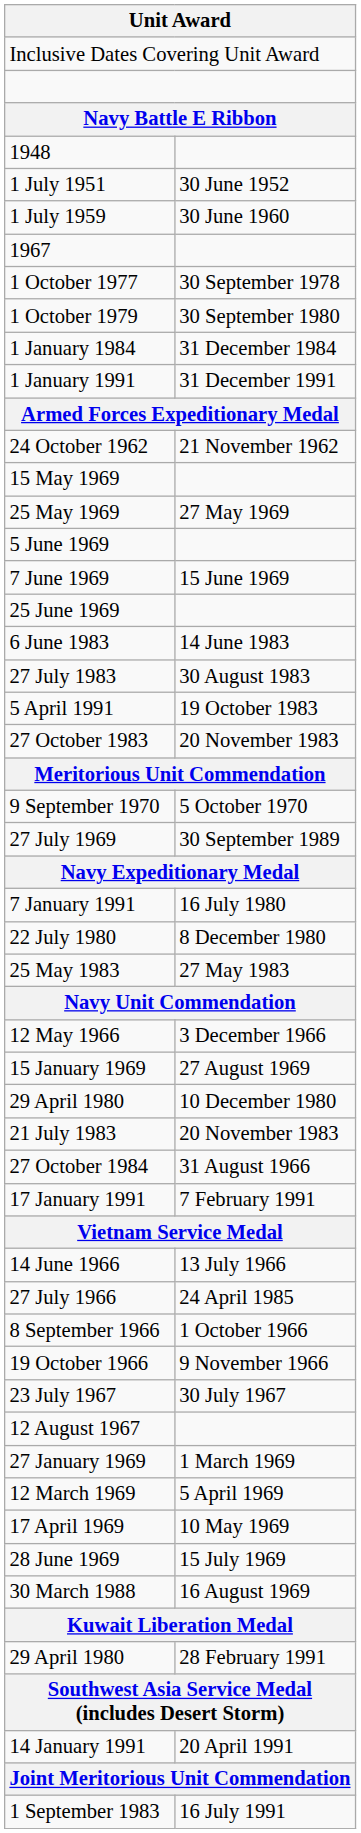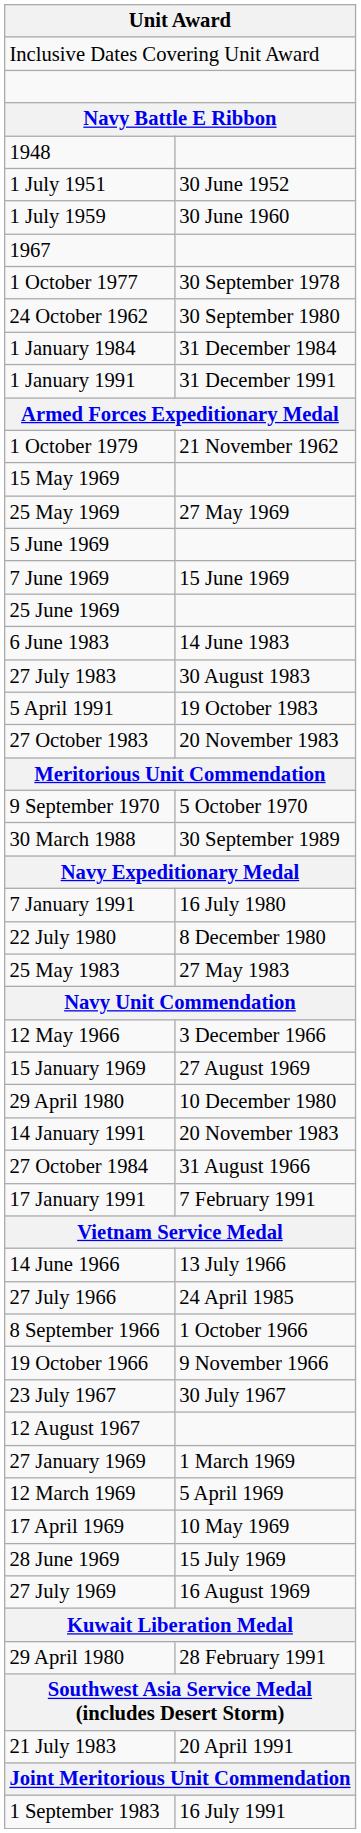row 10 | column 1: 1 October 1979 -> 24 October 1962
row 14 | column 1: 24 October 1962 -> 1 October 1979
row 26 | column 1: 27 July 1969 -> 30 March 1988
row 35 | column 1: 21 July 1983 -> 14 January 1991
row 49 | column 1: 30 March 1988 -> 27 July 1969
row 53 | column 1: 14 January 1991 -> 21 July 1983
